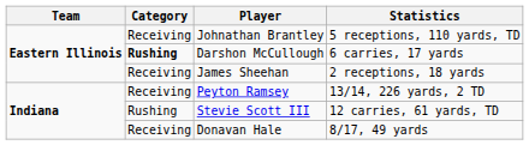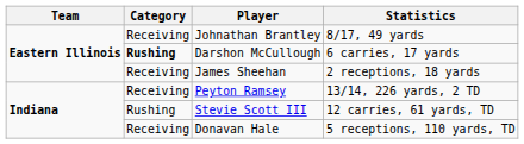Johnathan Brantley | Statistics: 5 receptions, 110 yards, TD -> 8/17, 49 yards
Donavan Hale | Statistics: 8/17, 49 yards -> 5 receptions, 110 yards, TD
